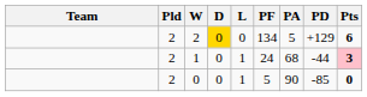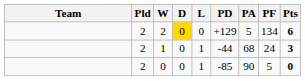columns swapped: PF <-> PD
row 3 | Pts: pink background -> no background
